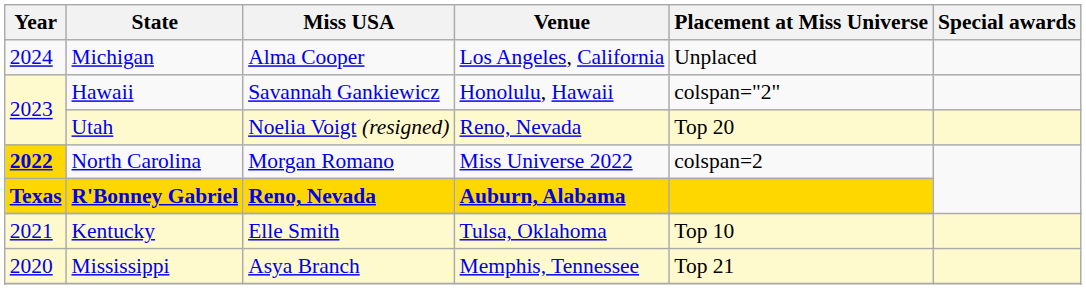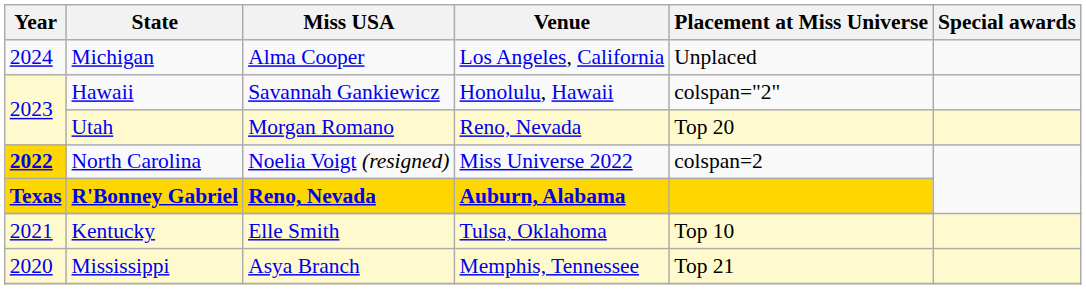Utah | Miss USA: Noelia Voigt (resigned) -> Morgan Romano
North Carolina | Miss USA: Morgan Romano -> Noelia Voigt (resigned)
